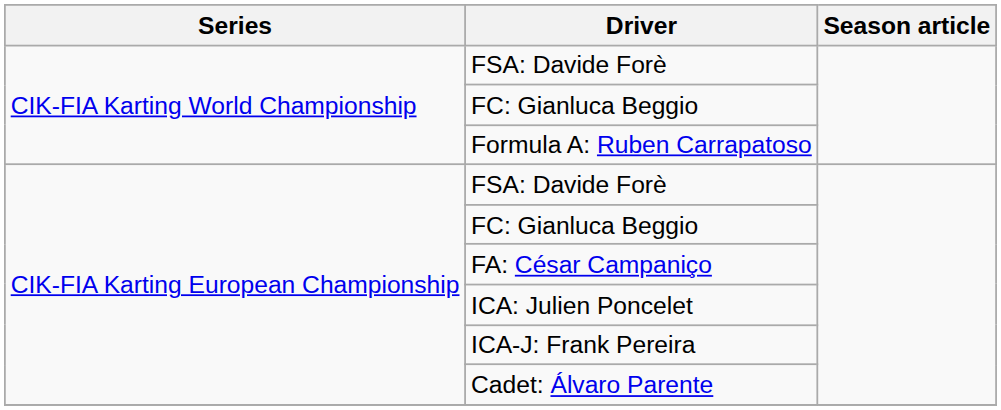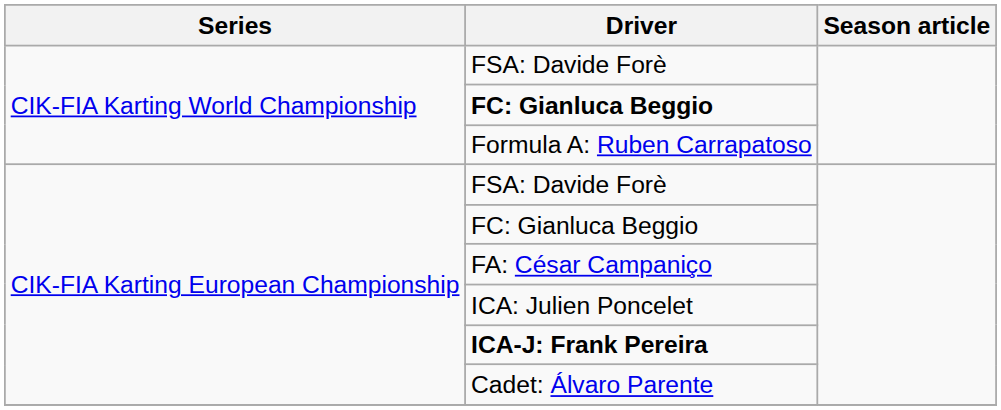CIK-FIA Karting World Championship / FC: Gianluca Beggio | Driver: normal -> bold
ICA-J: Frank Pereira | Driver: normal -> bold
